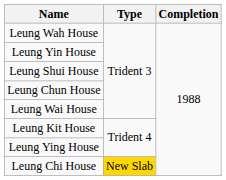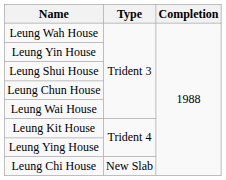Leung Chi House | Type: gold background -> no background
